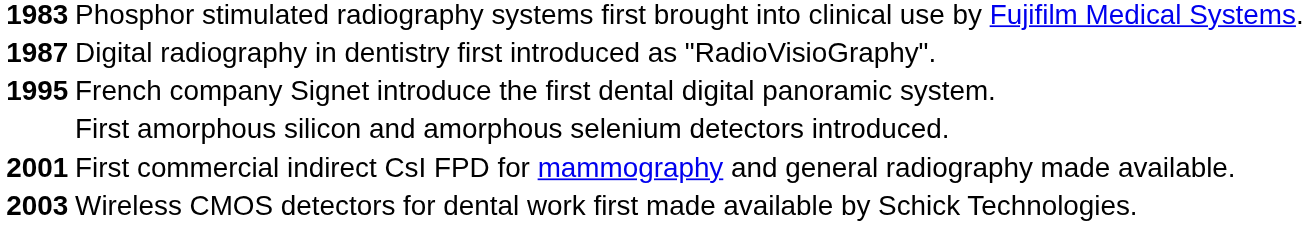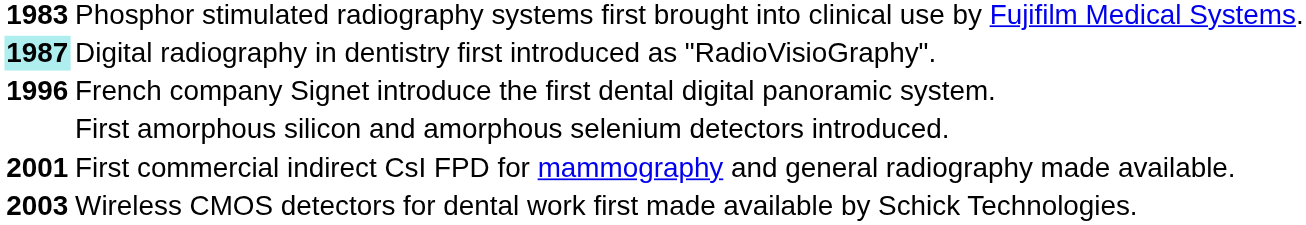row 2 | column 1: no background -> paleturquoise background
row 3 | column 1: 1995 -> 1996
